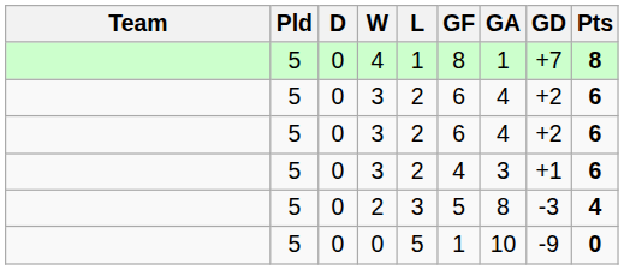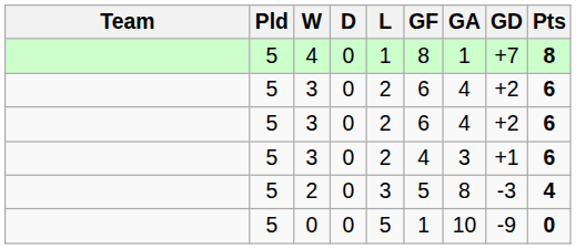columns swapped: W <-> D
